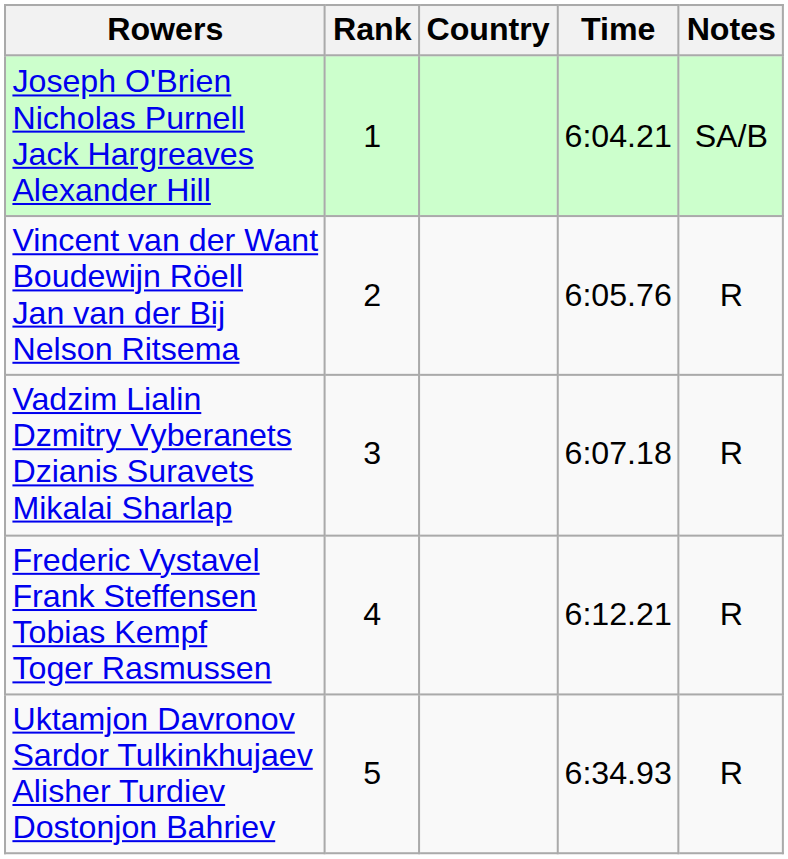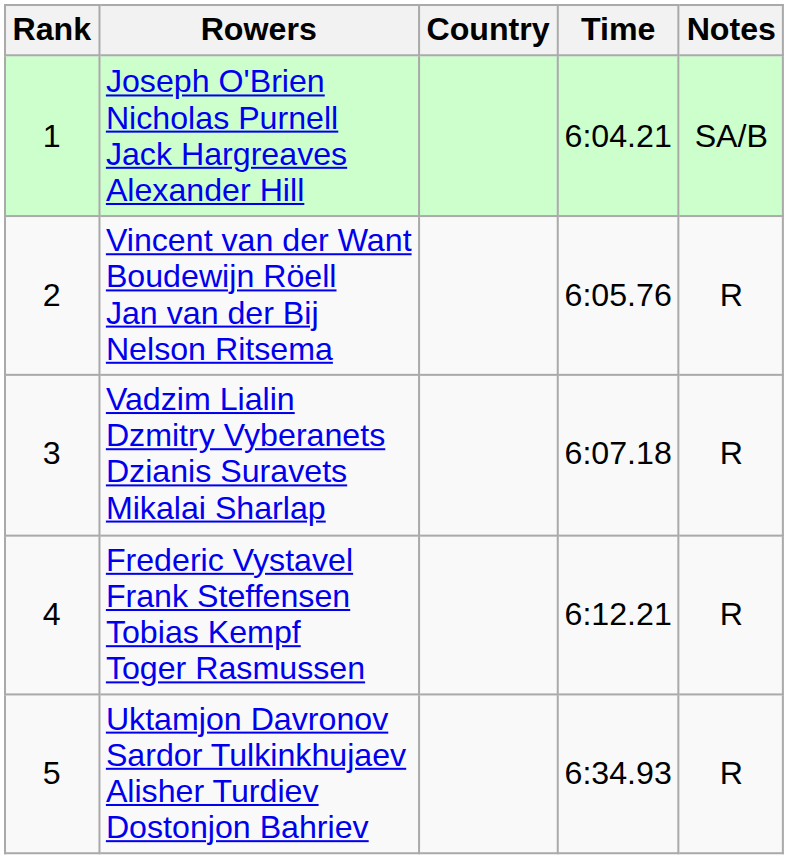columns swapped: Rank <-> Rowers
